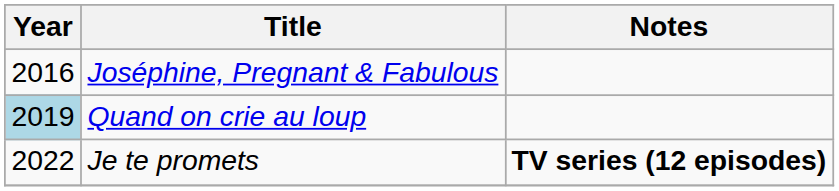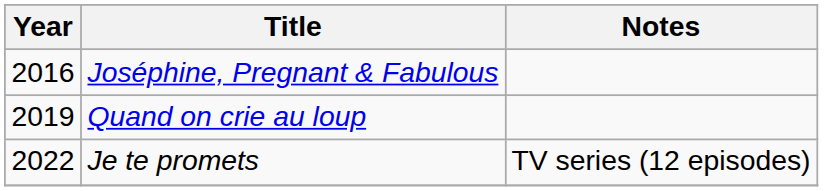Quand on crie au loup | Year: lightblue background -> no background
Je te promets | Notes: bold -> normal
